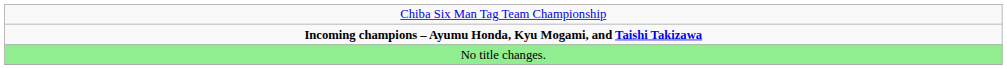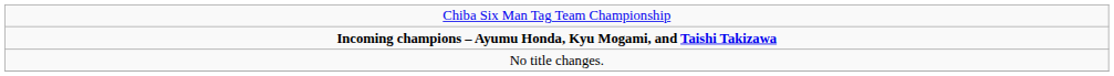No title changes. | column 1: lightgreen background -> no background
